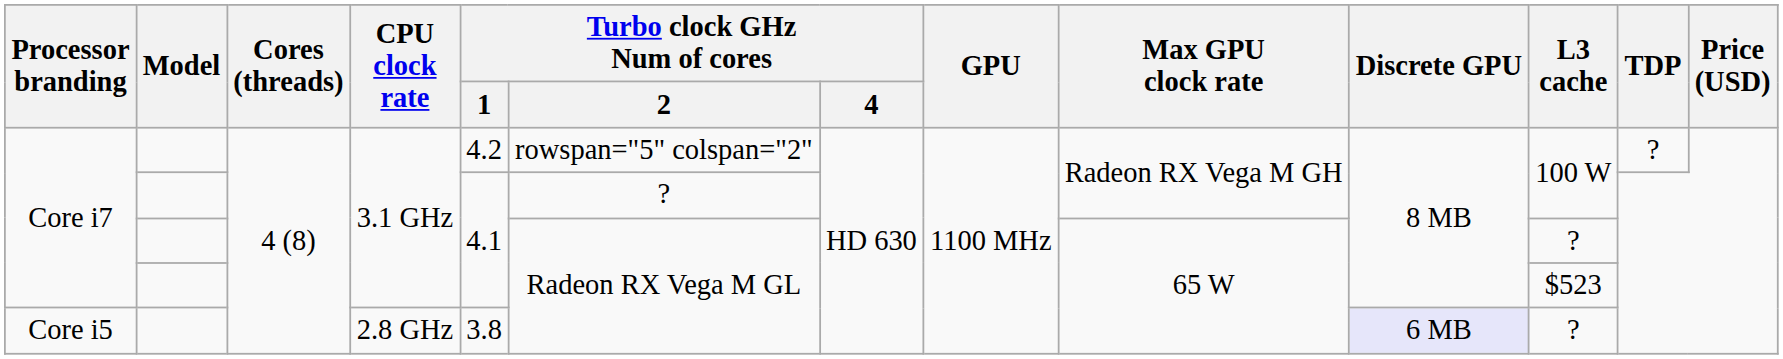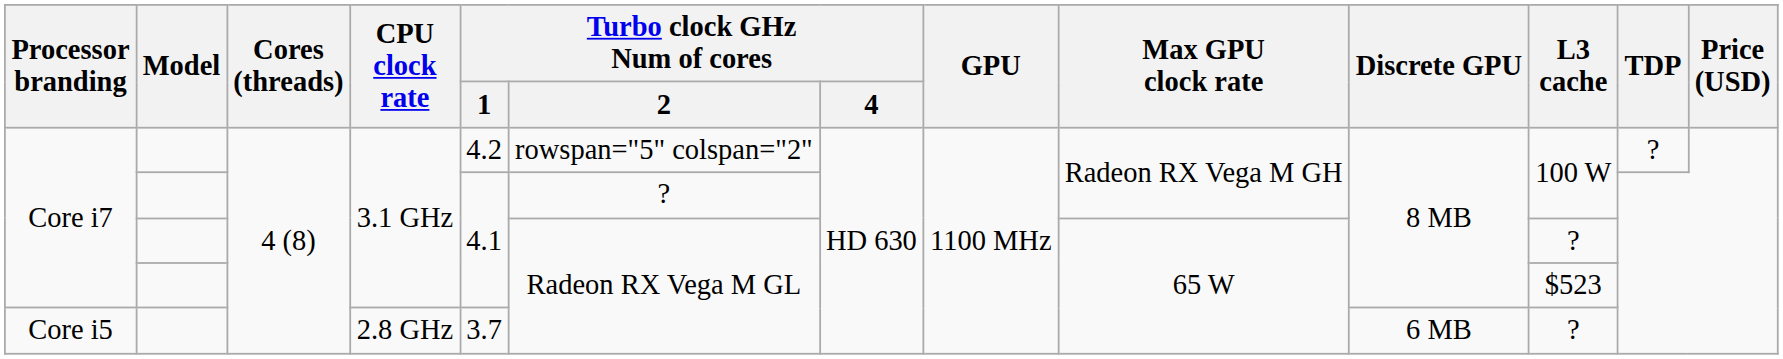Core i5 | Turbo clock GHz Num of cores / 1: 3.8 -> 3.7
Core i5 | Discrete GPU: lavender background -> no background
